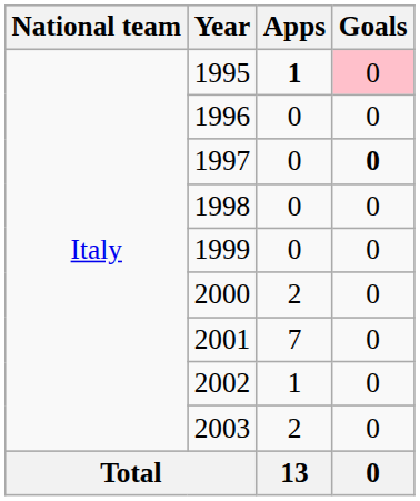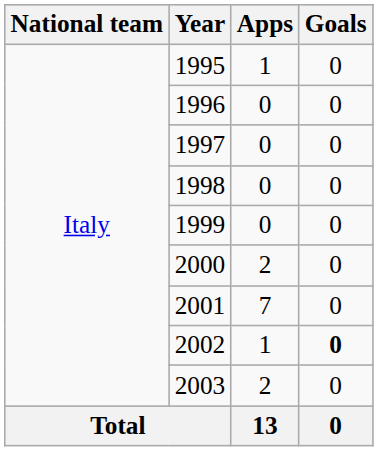1995 | Apps: bold -> normal
1995 | Goals: pink background -> no background
1997 | Goals: bold -> normal
2002 | Goals: normal -> bold
